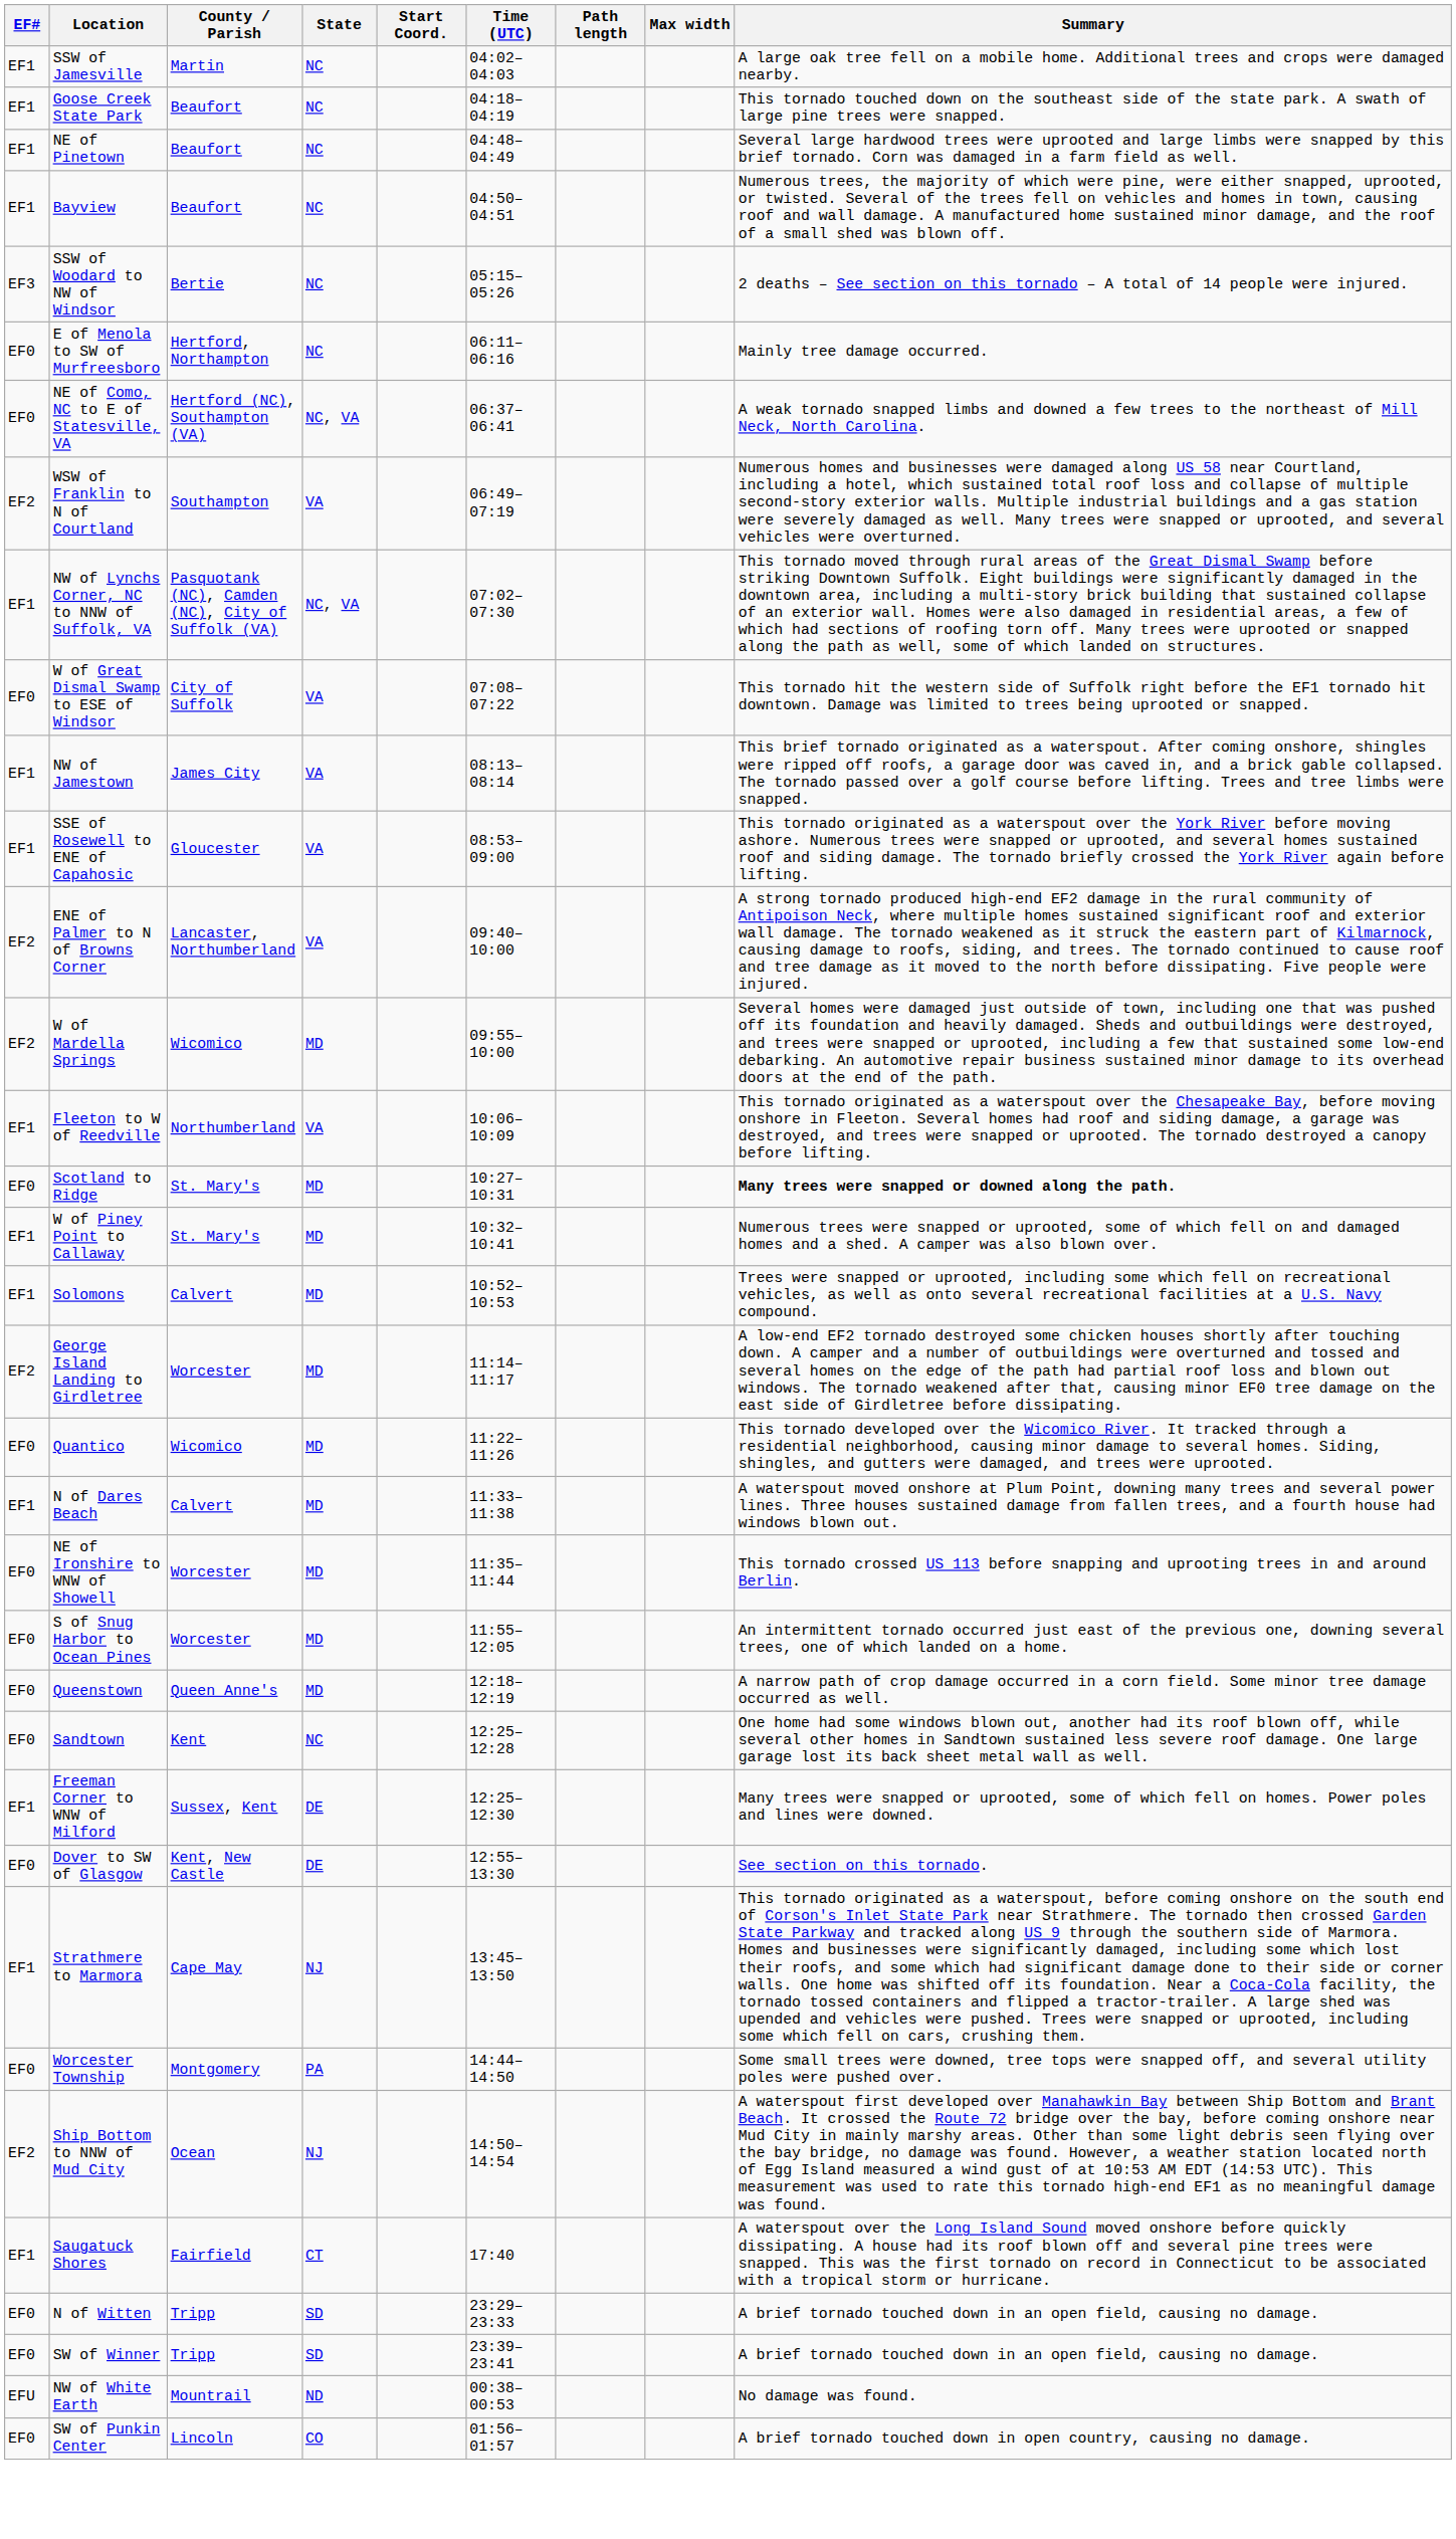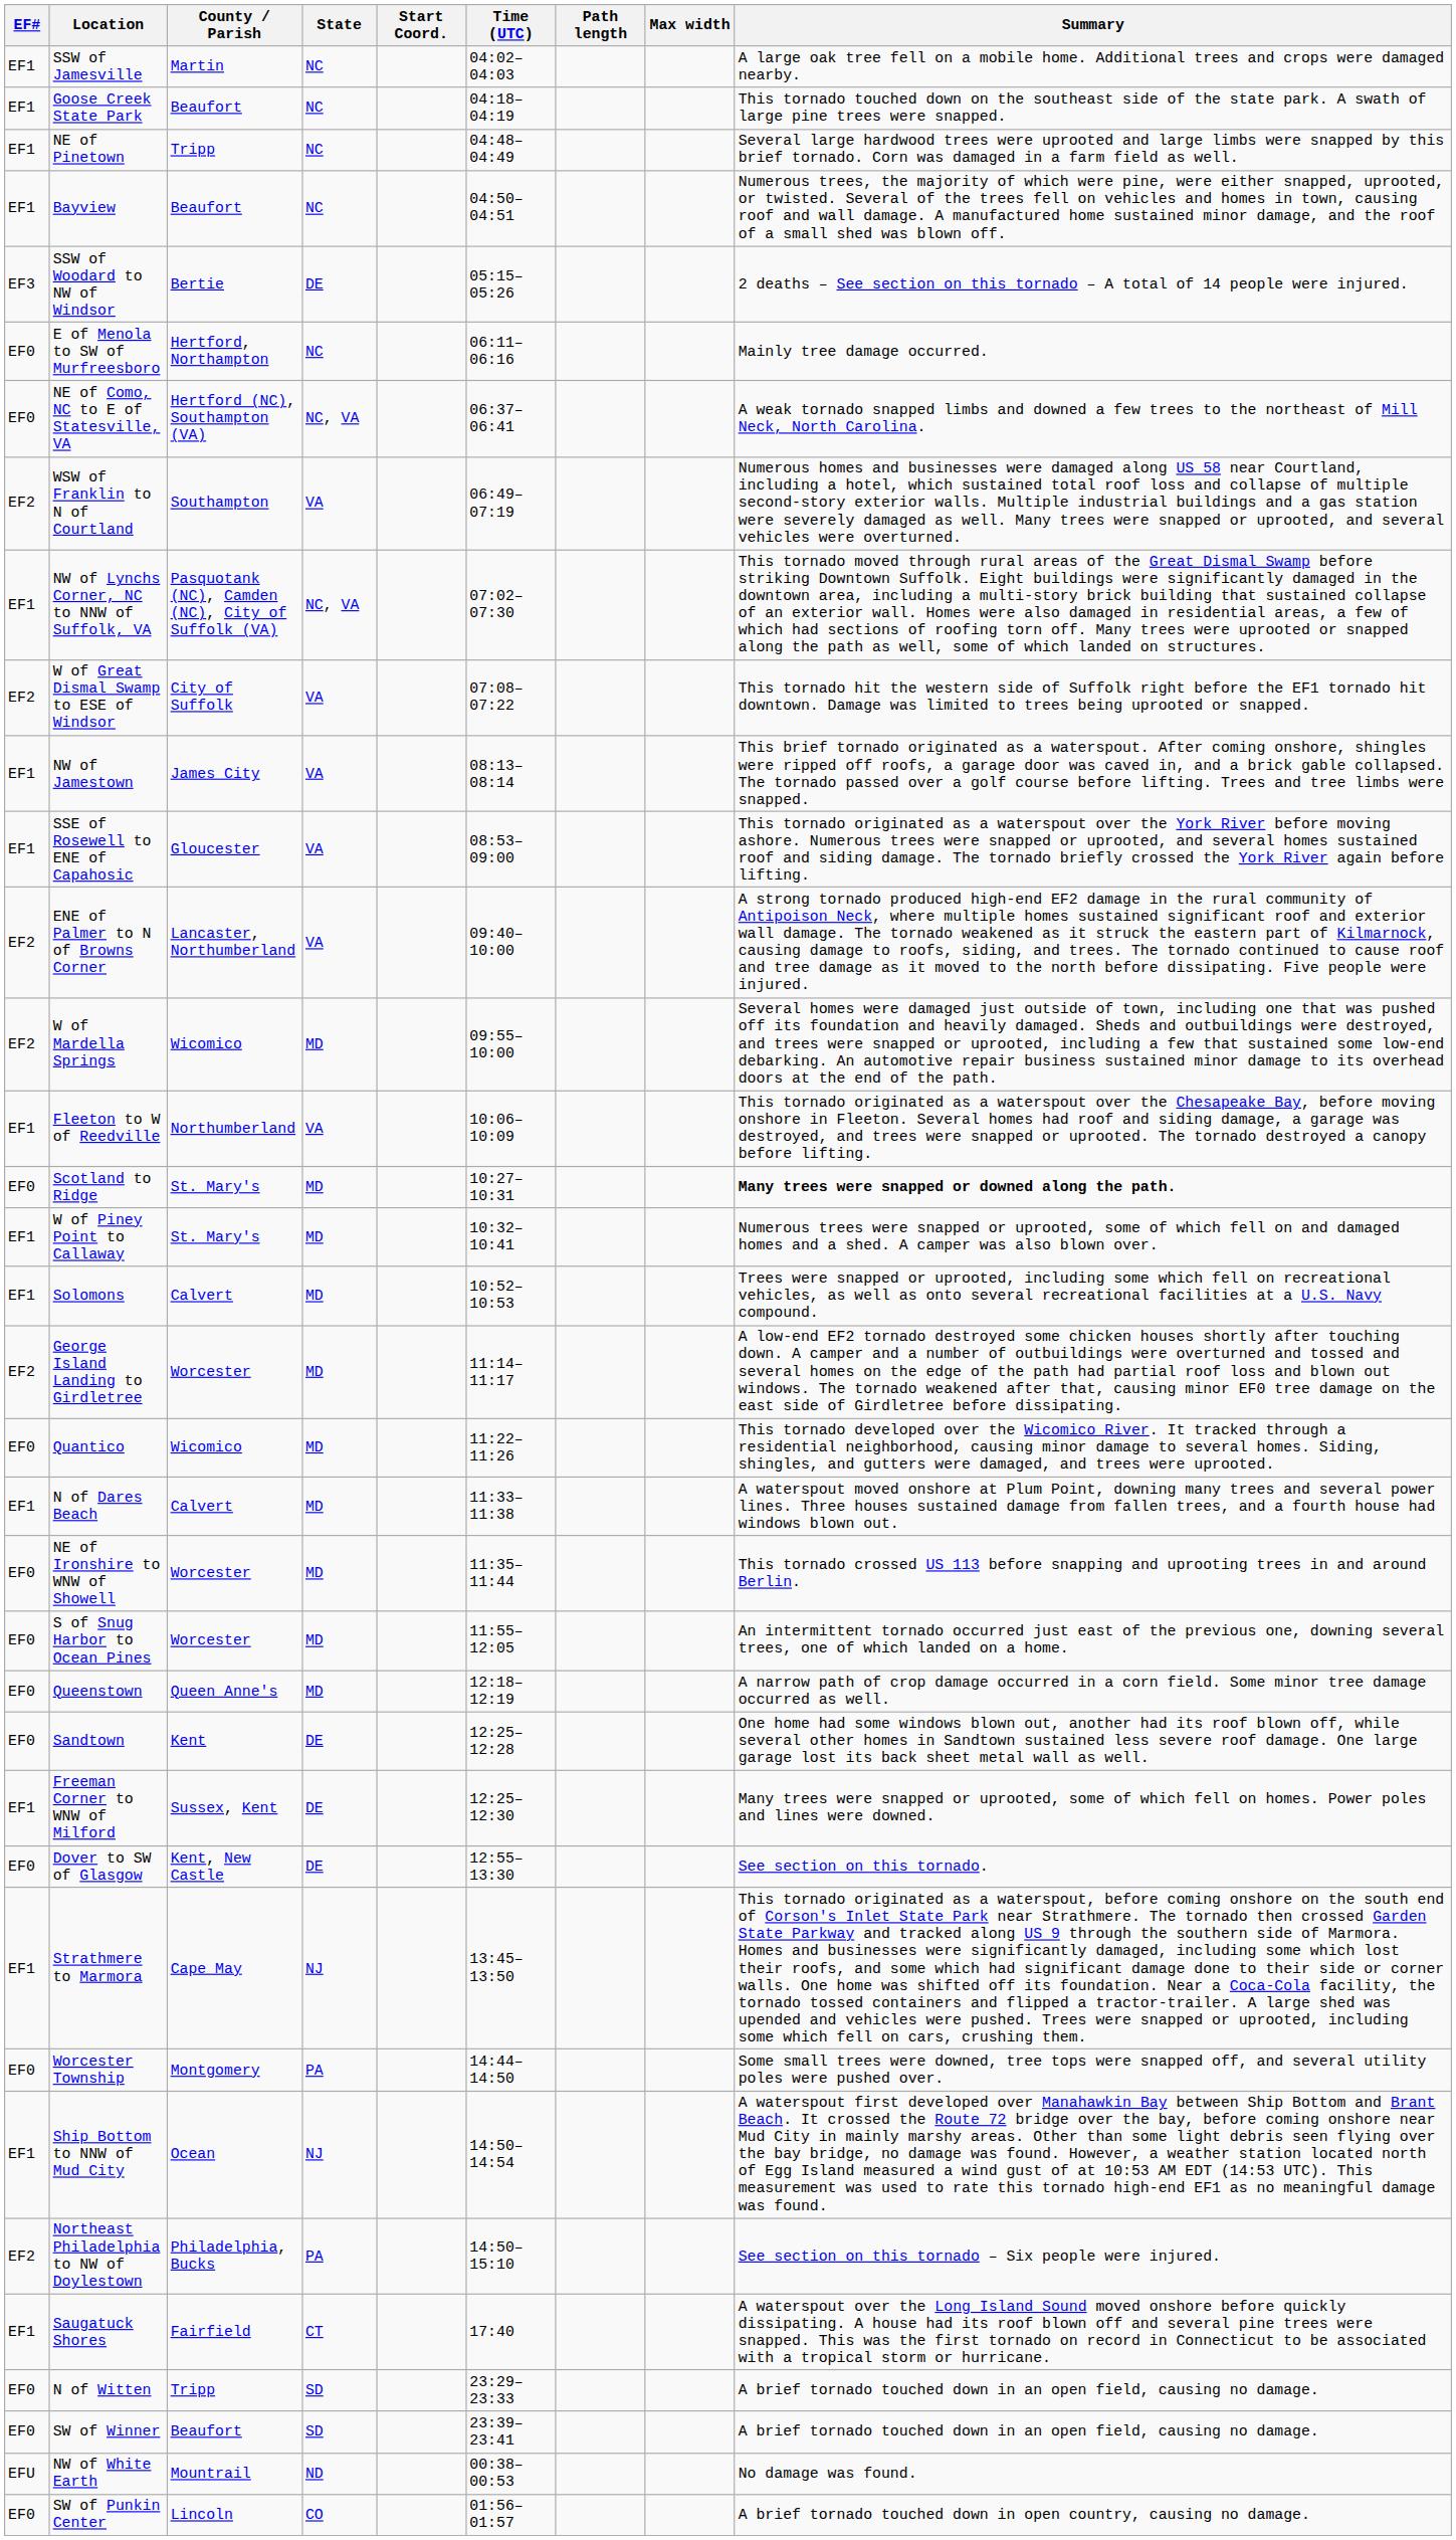NE of Pinetown | County / Parish: Beaufort -> Tripp
SSW of Woodard to NW of Windsor | State: NC -> DE
W of Great Dismal Swamp to ESE of Windsor | EF#: EF0 -> EF2
Sandtown | State: NC -> DE
Ship Bottom to NNW of Mud City | EF#: EF2 -> EF1
+ row: EF2 | Northeast Philadelphia to NW of Doylestown | Philadelphia, Bucks | PA | 14:50–15:10 | See section on this tornado – Six people were injured.
SW of Winner | County / Parish: Tripp -> Beaufort
